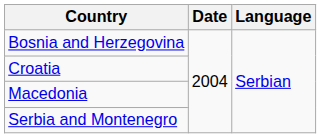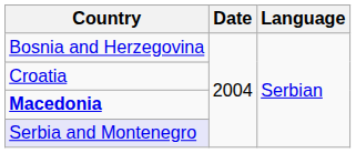Macedonia | Country: normal -> bold
Serbia and Montenegro | Country: no background -> lavender background
